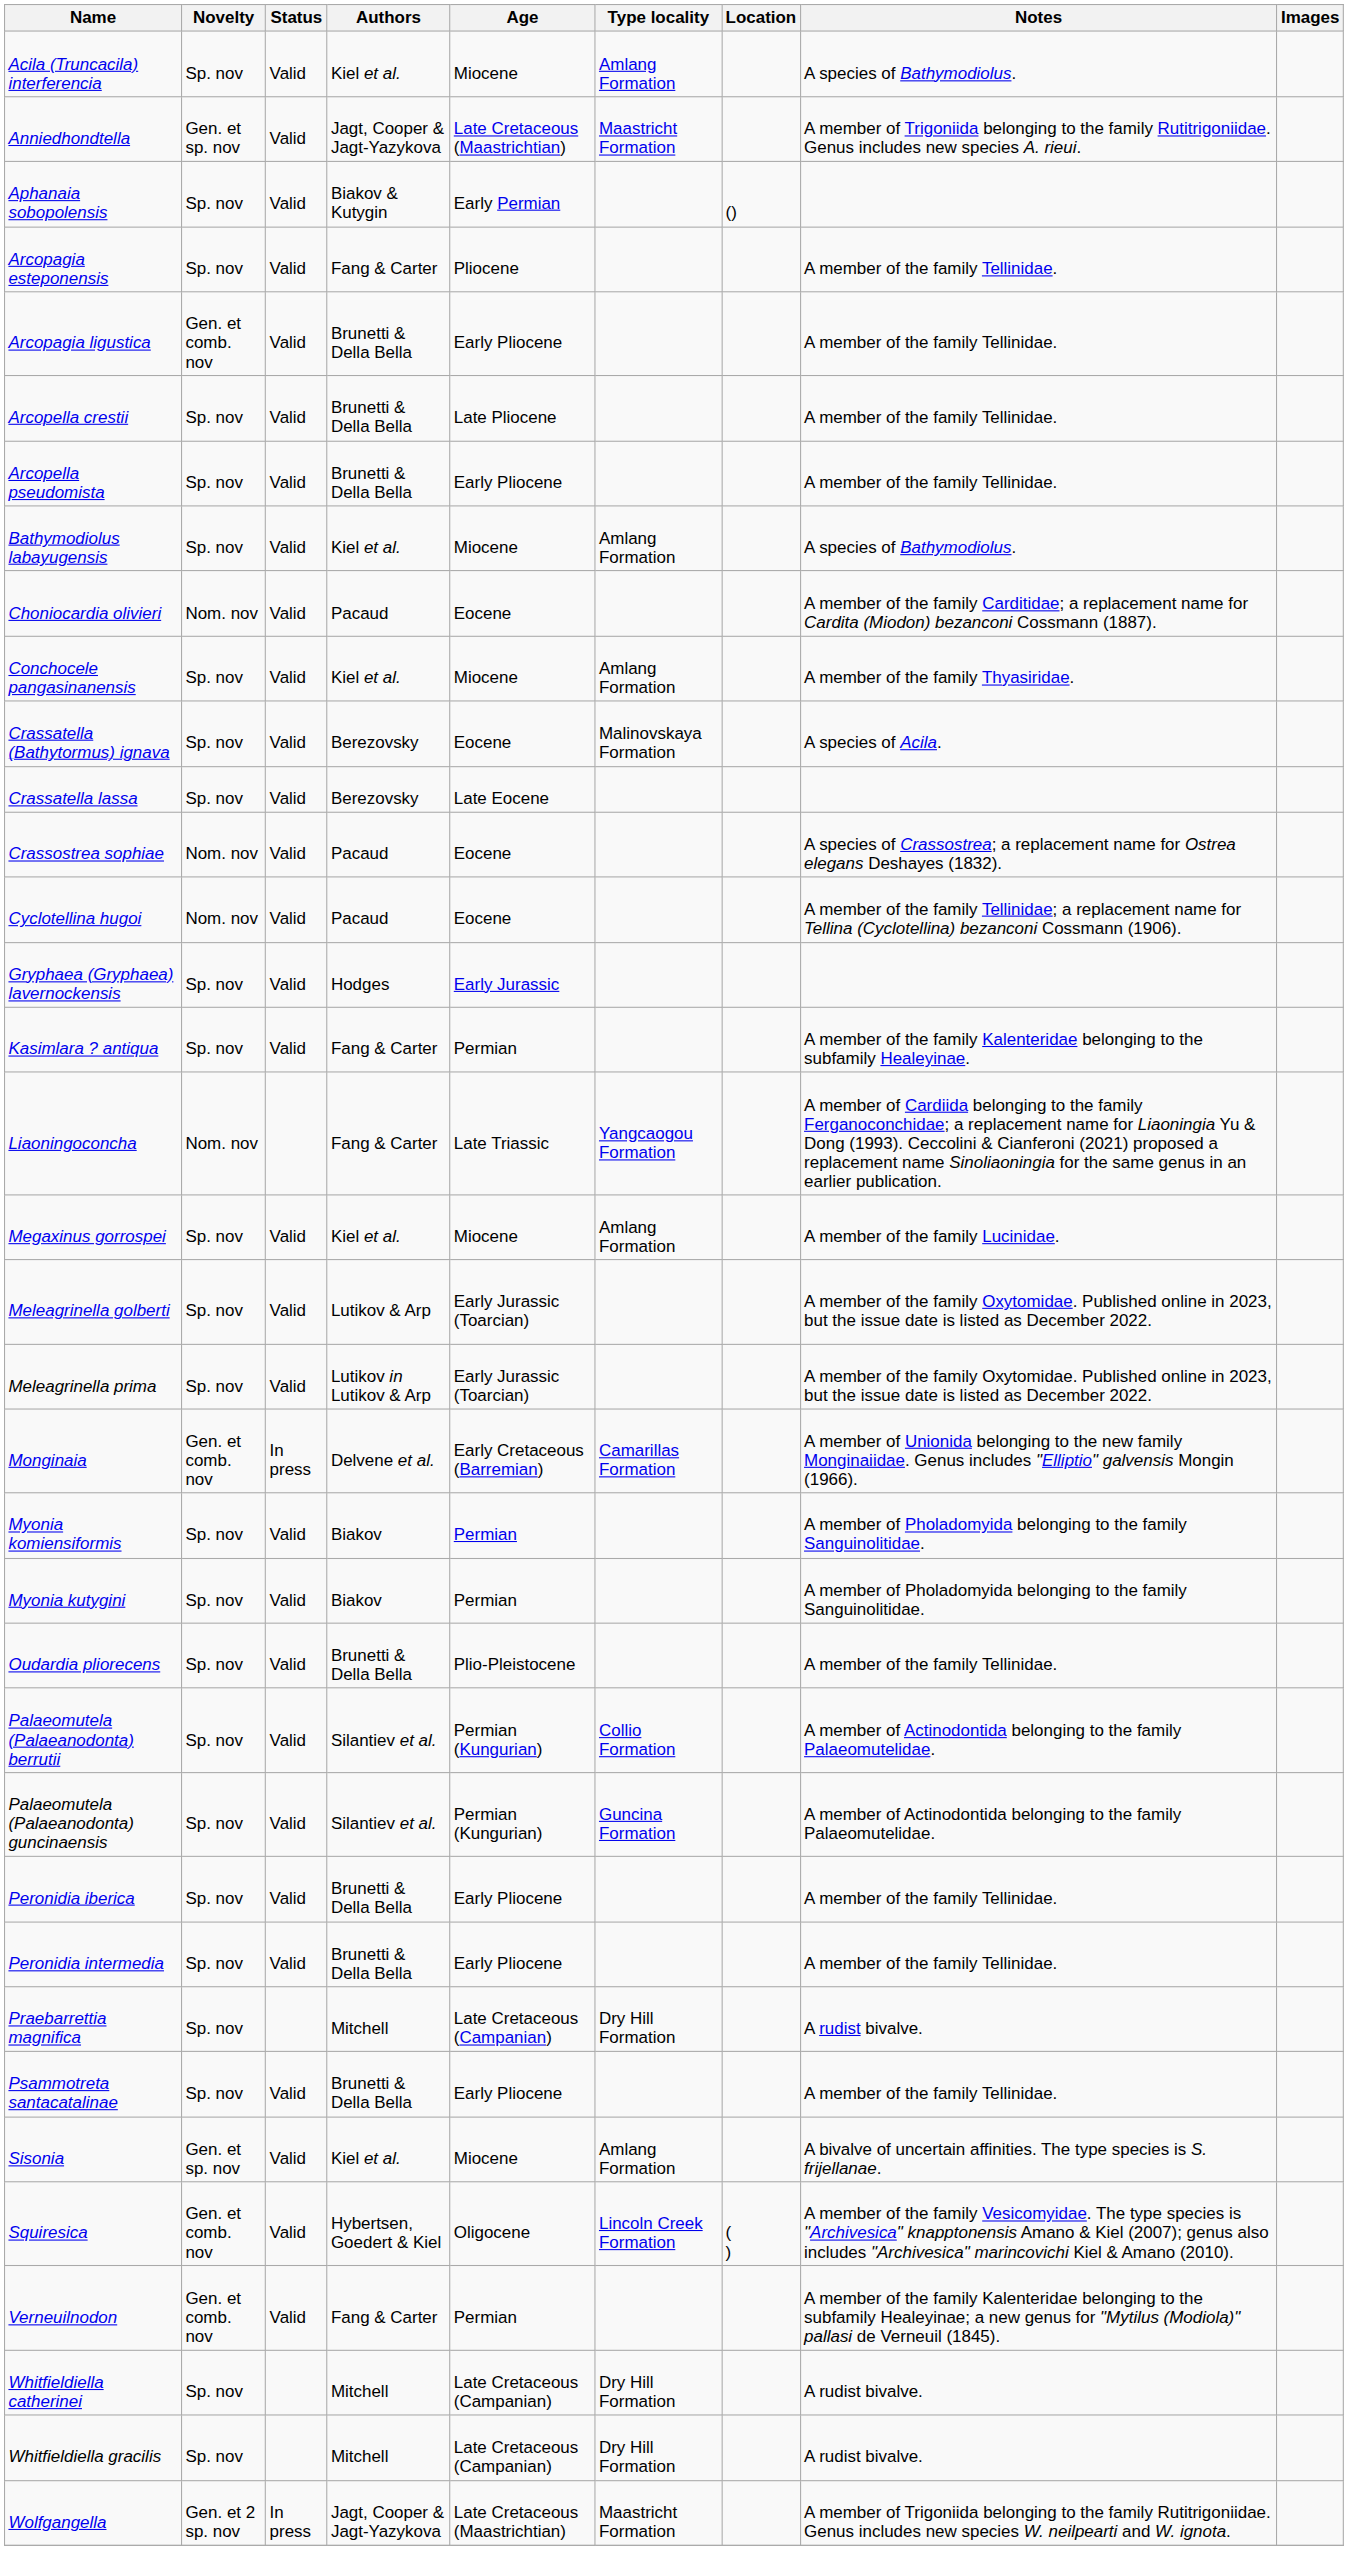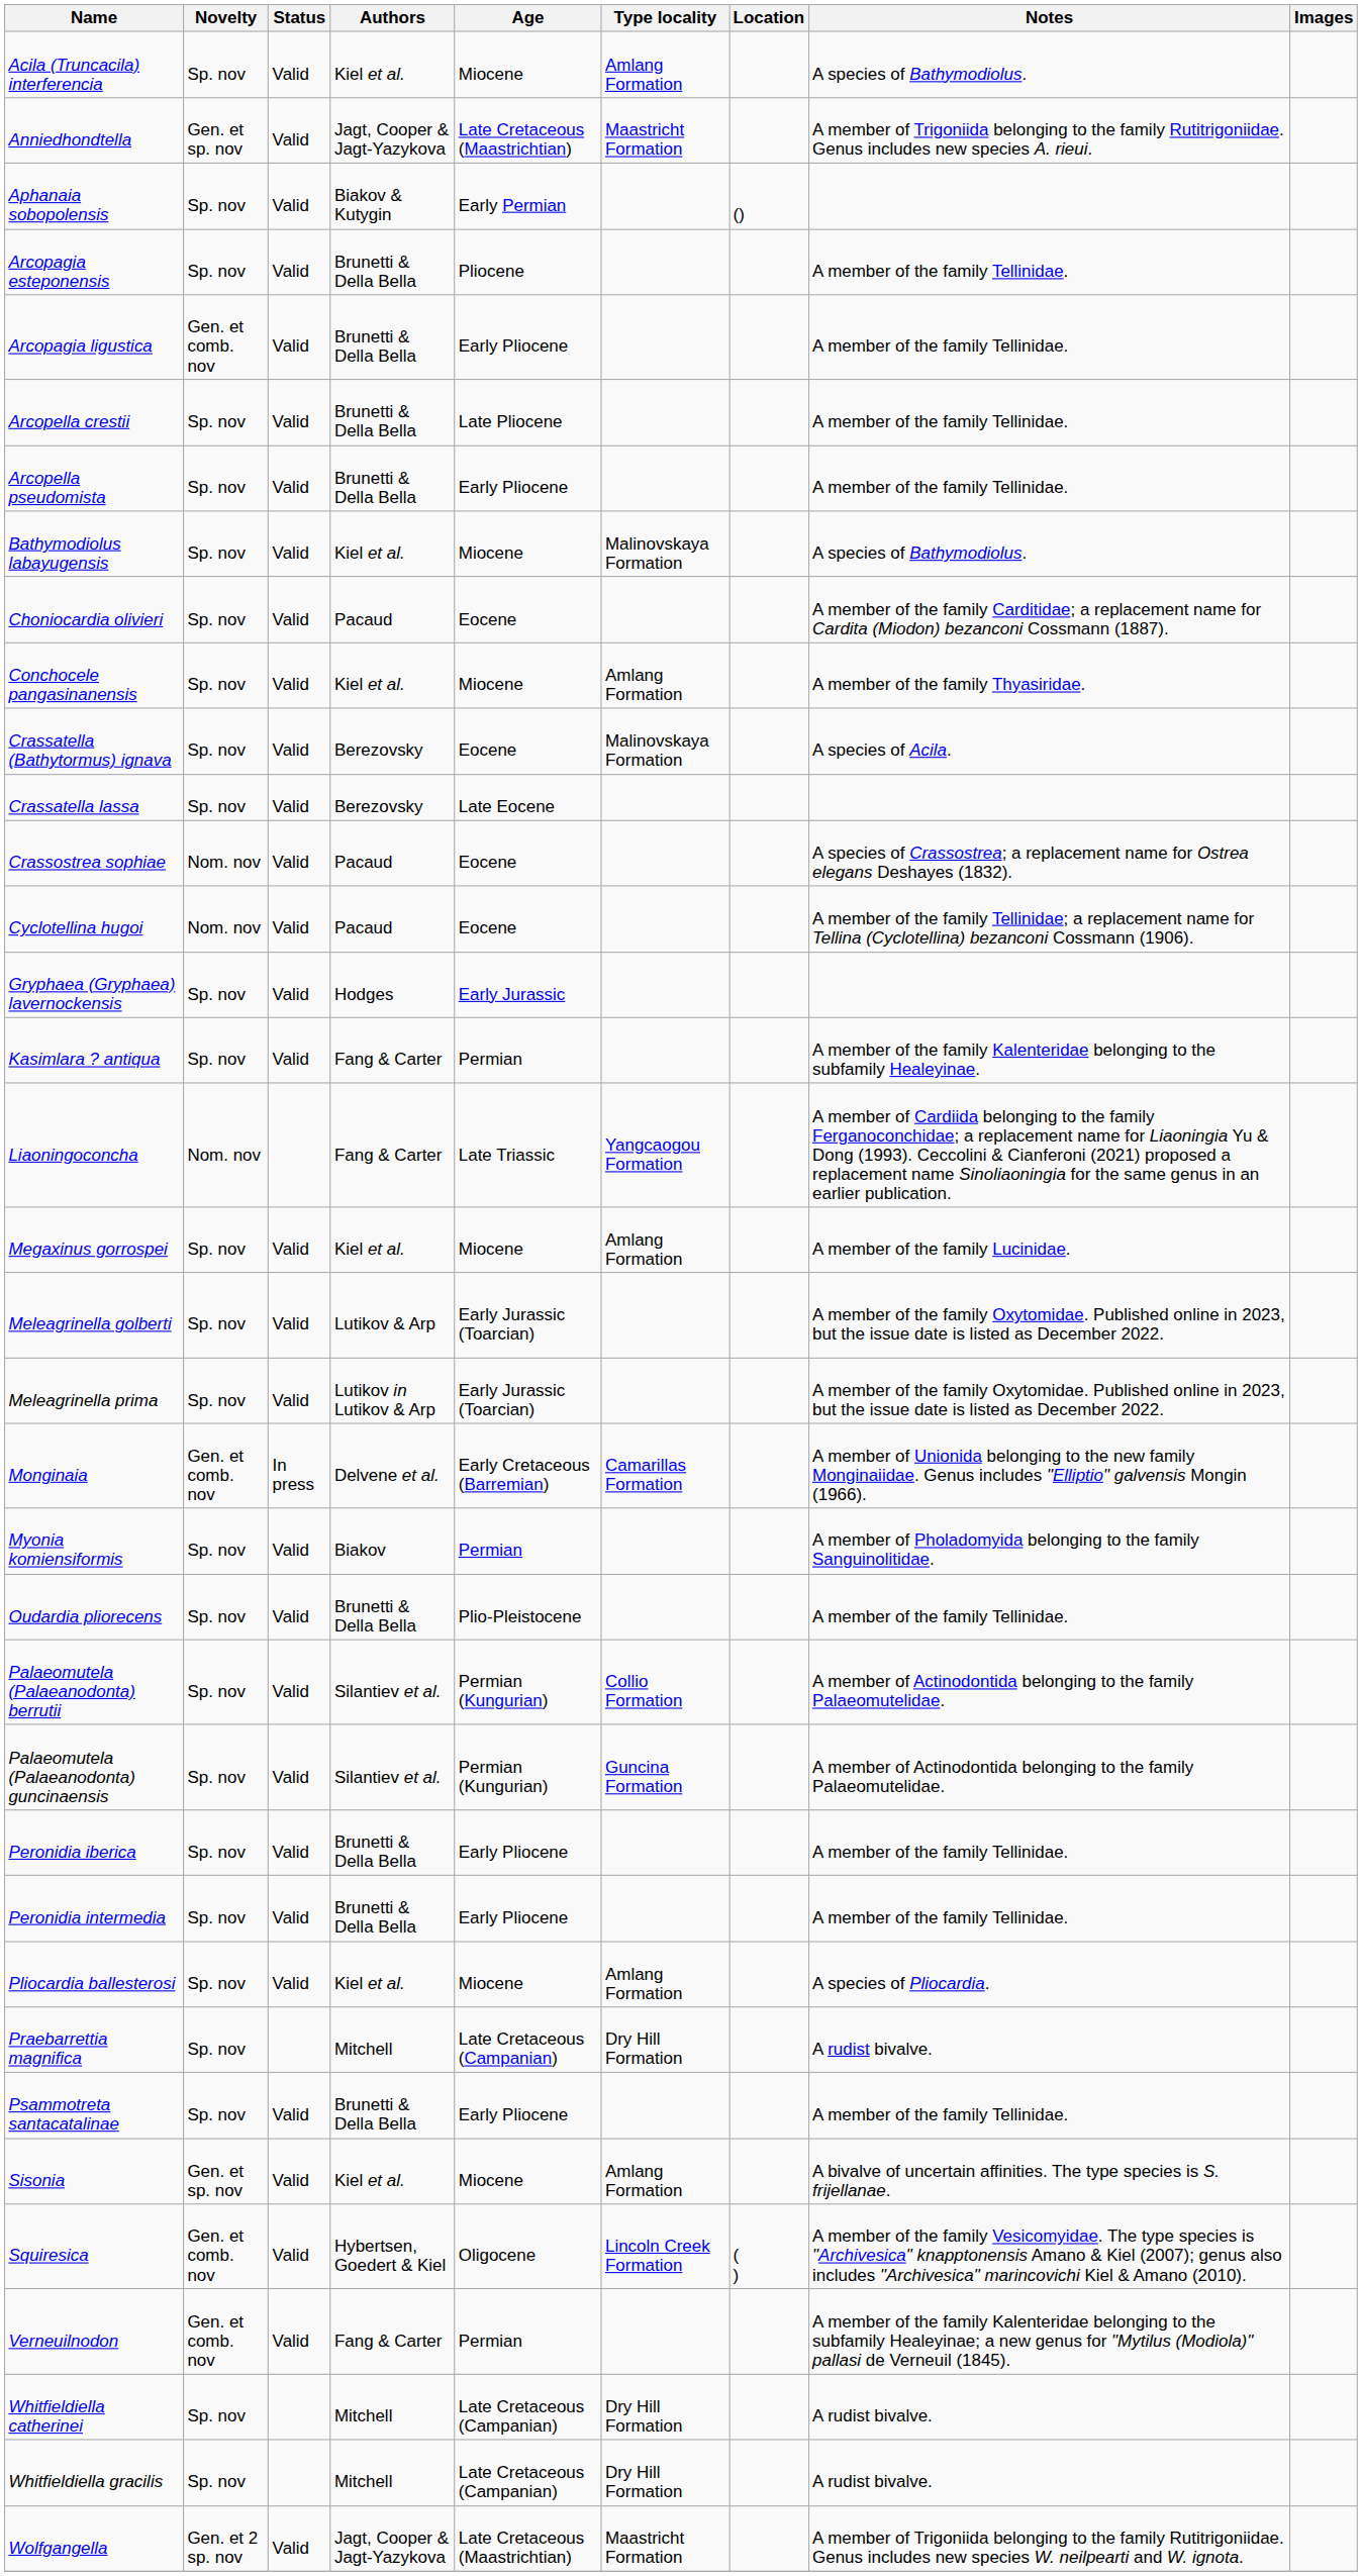Arcopagia esteponensis | Authors: Fang & Carter -> Brunetti & Della Bella
Bathymodiolus labayugensis | Type locality: Amlang Formation -> Malinovskaya Formation
Choniocardia olivieri | Novelty: Nom. nov -> Sp. nov
- row: Myonia kutygini | Sp. nov | Valid | Biakov | Permian | A member of Pholadomyida belonging to the family Sanguinolitidae.
+ row: Pliocardia ballesterosi | Sp. nov | Valid | Kiel et al. | Miocene | Amlang Formation | A species of Pliocardia.
Wolfgangella | Status: In press -> Valid
